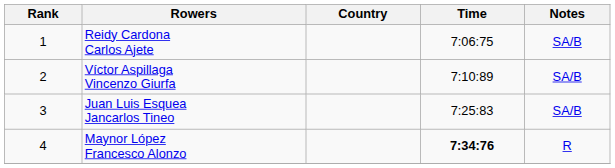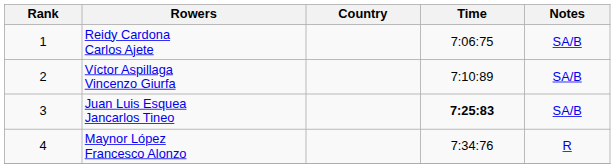Juan Luis Esquea Jancarlos Tineo | Time: normal -> bold
Maynor López Francesco Alonzo | Time: bold -> normal
